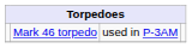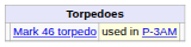Mark 46 torpedo | column 3: no background -> lightyellow background
